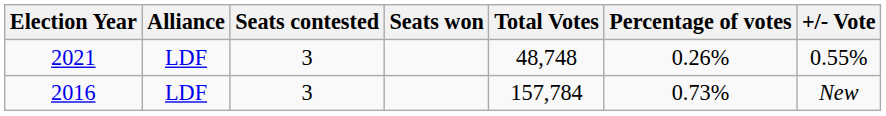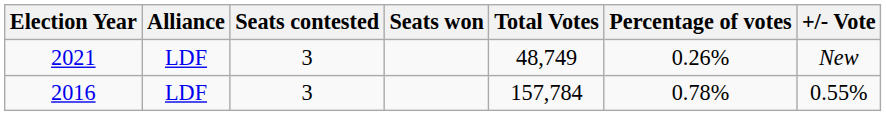2021 | Total Votes: 48,748 -> 48,749
2021 | +/- Vote: 0.55% -> New
2016 | Percentage of votes: 0.73% -> 0.78%
2016 | +/- Vote: New -> 0.55%
